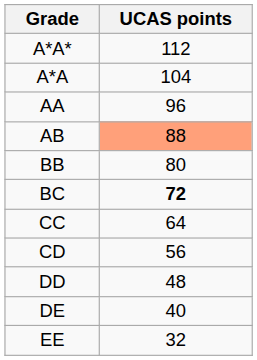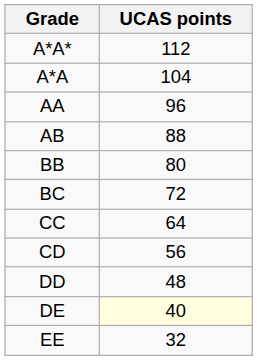AB | UCAS points: lightsalmon background -> no background
BC | UCAS points: bold -> normal
DE | UCAS points: no background -> lightyellow background
